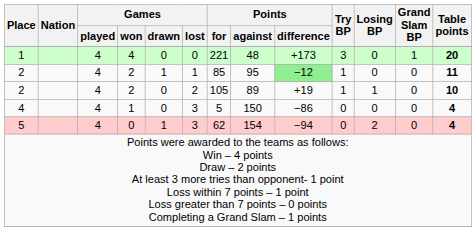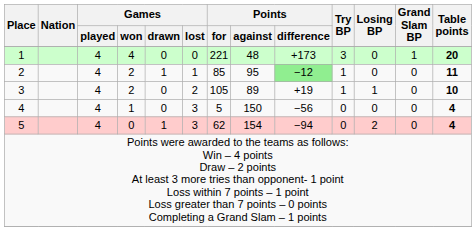row 5 | Place: 2 -> 3
row 6 | Points / difference: −86 -> −56
